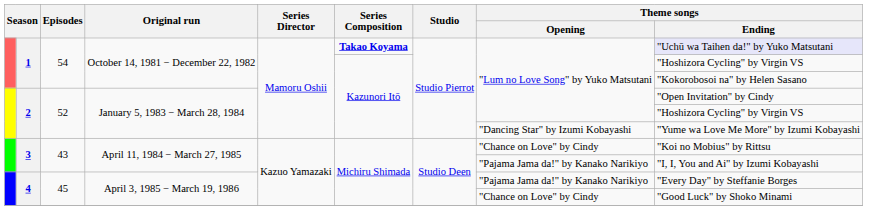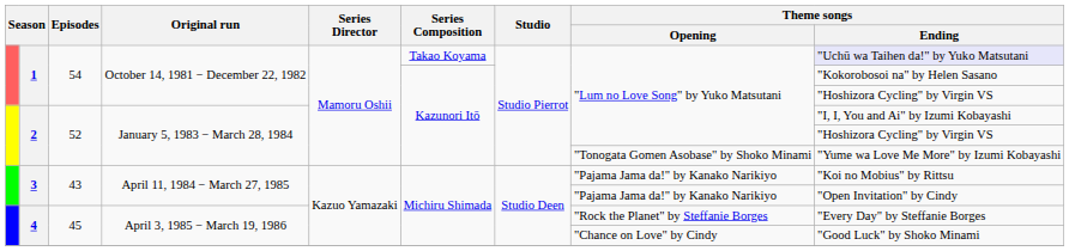row 3 | Series Composition: bold -> normal
row 4 | Theme songs / Ending: "Hoshizora Cycling" by Virgin VS -> "Kokorobosoi na" by Helen Sasano
row 5 | Theme songs / Ending: "Kokorobosoi na" by Helen Sasano -> "Hoshizora Cycling" by Virgin VS
row 6 | Theme songs / Ending: "Open Invitation" by Cindy -> "I, I, You and Ai" by Izumi Kobayashi
row 8 | Theme songs / Opening: "Dancing Star" by Izumi Kobayashi -> "Tonogata Gomen Asobase" by Shoko Minami
row 9 | Theme songs / Opening: "Chance on Love" by Cindy -> "Pajama Jama da!" by Kanako Narikiyo
row 10 | Theme songs / Ending: "I, I, You and Ai" by Izumi Kobayashi -> "Open Invitation" by Cindy
row 11 | Theme songs / Opening: "Pajama Jama da!" by Kanako Narikiyo -> "Rock the Planet" by Steffanie Borges
